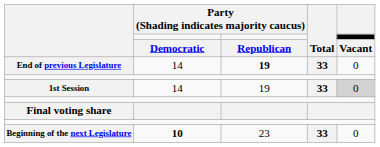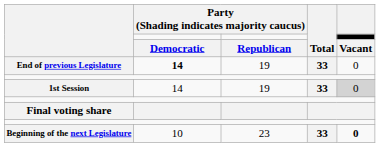End of previous Legislature | column 2: normal -> bold
End of previous Legislature | column 3: bold -> normal
Beginning of the next Legislature | column 2: bold -> normal
Beginning of the next Legislature | column 5: normal -> bold
